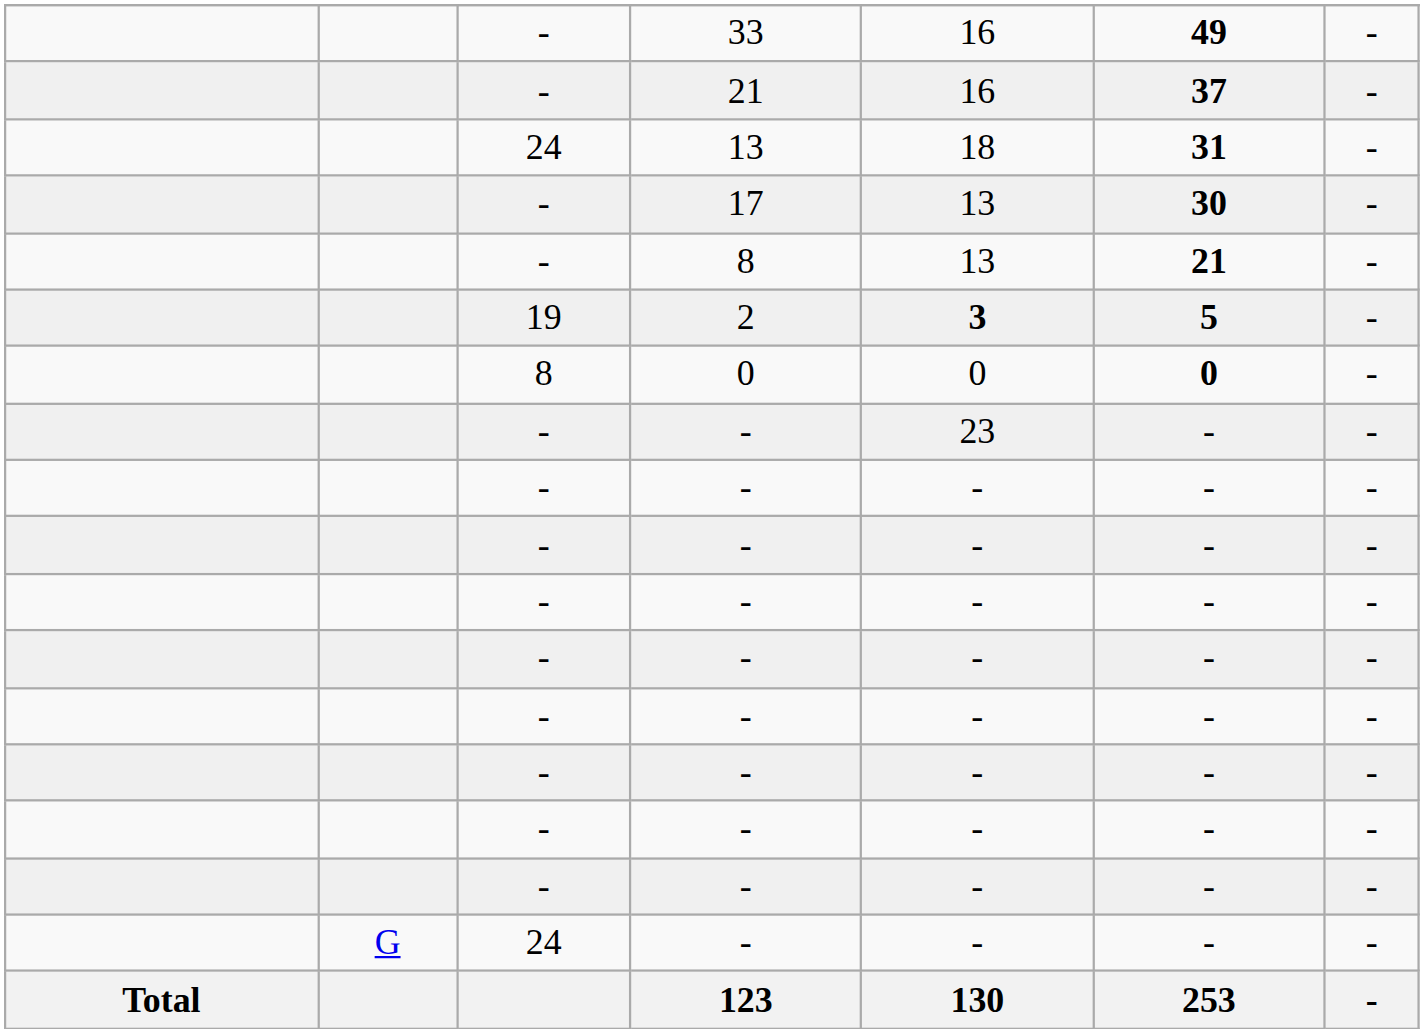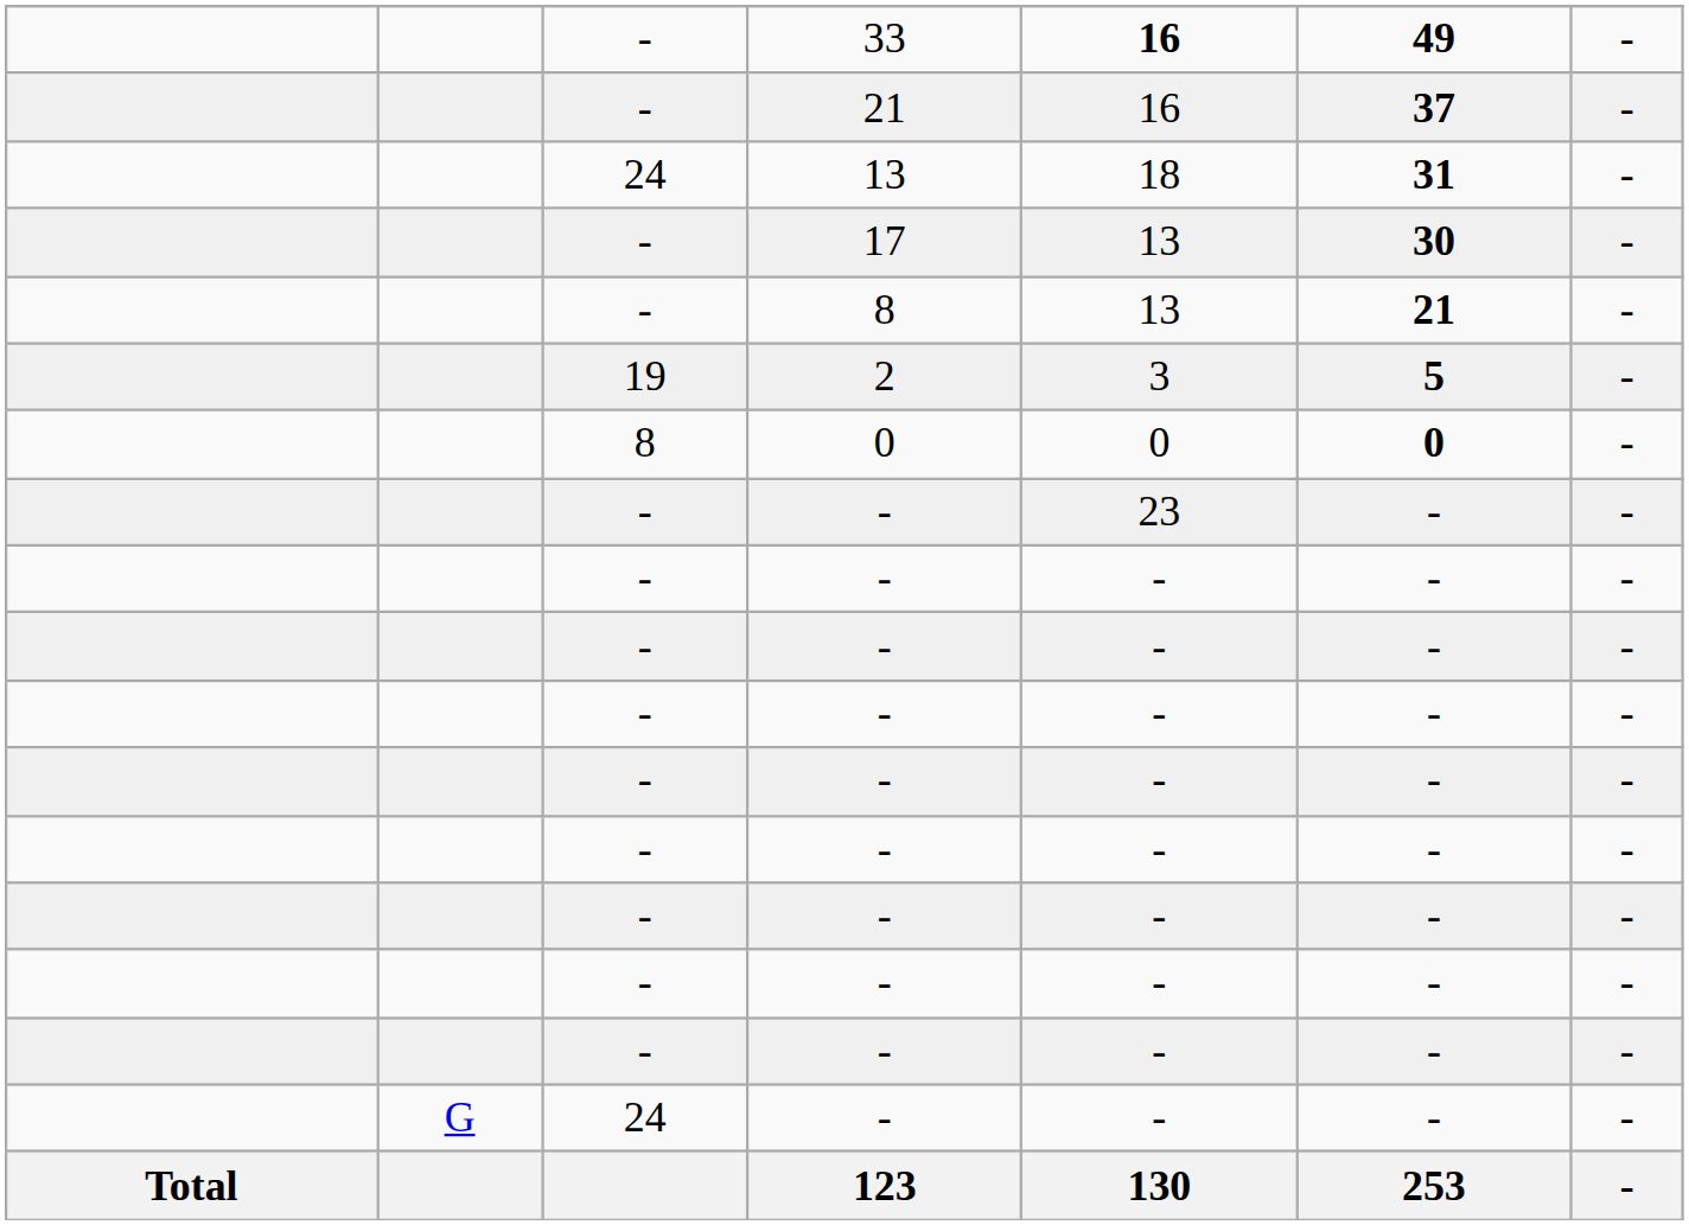33 | column 5: normal -> bold
2 | column 5: bold -> normal
